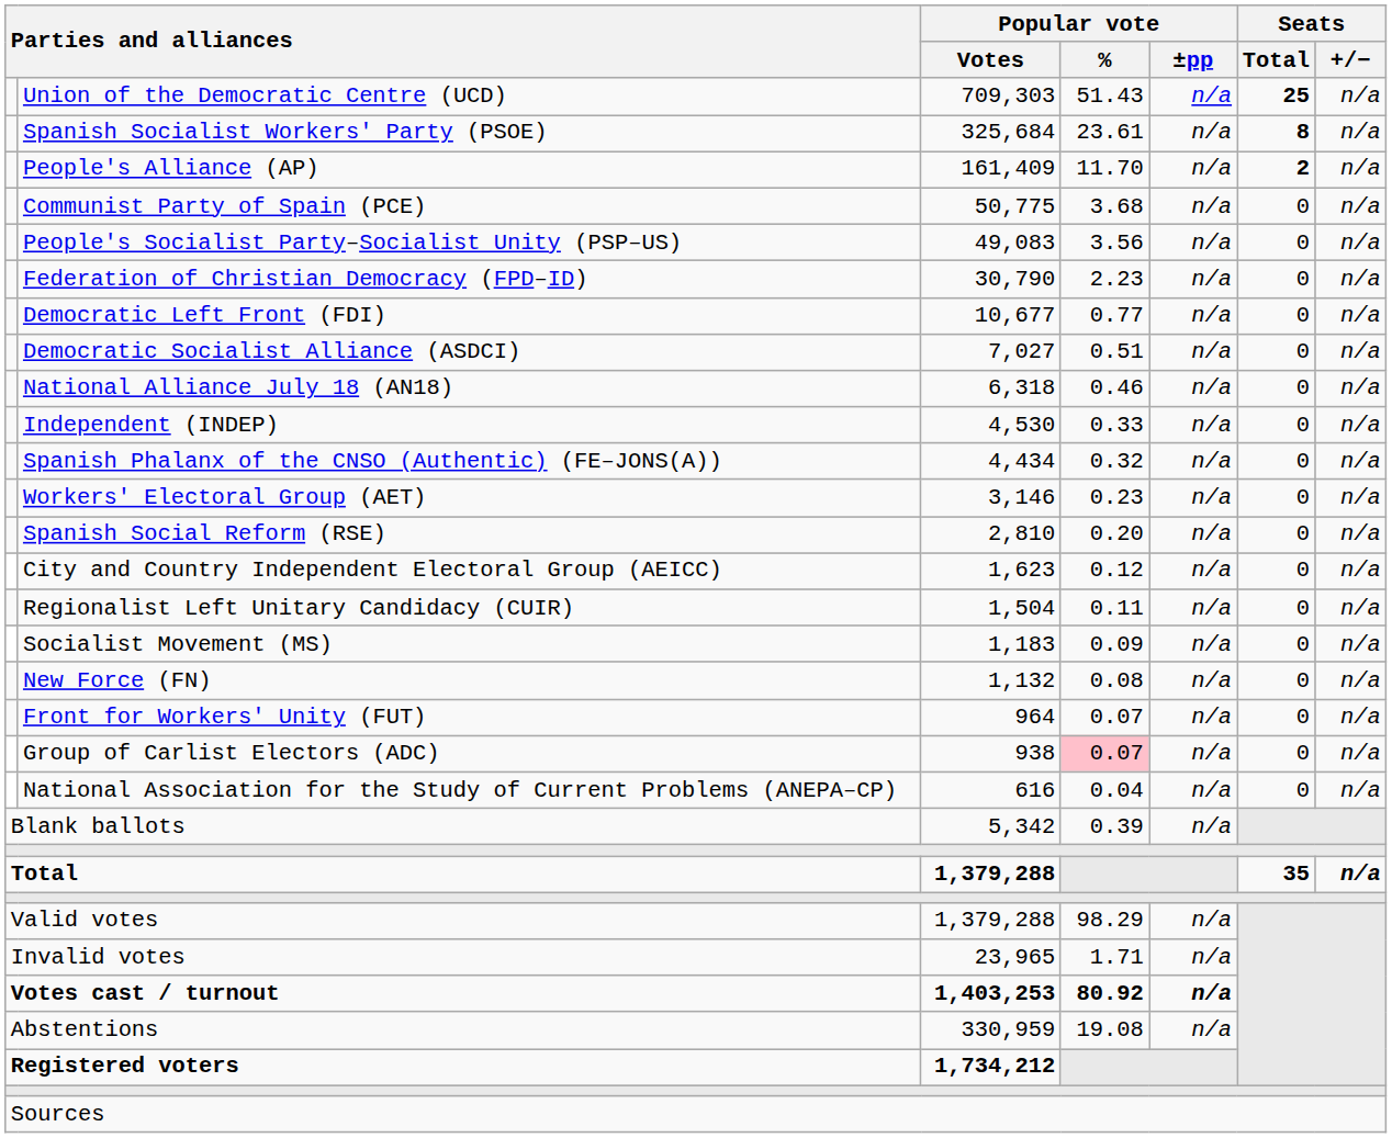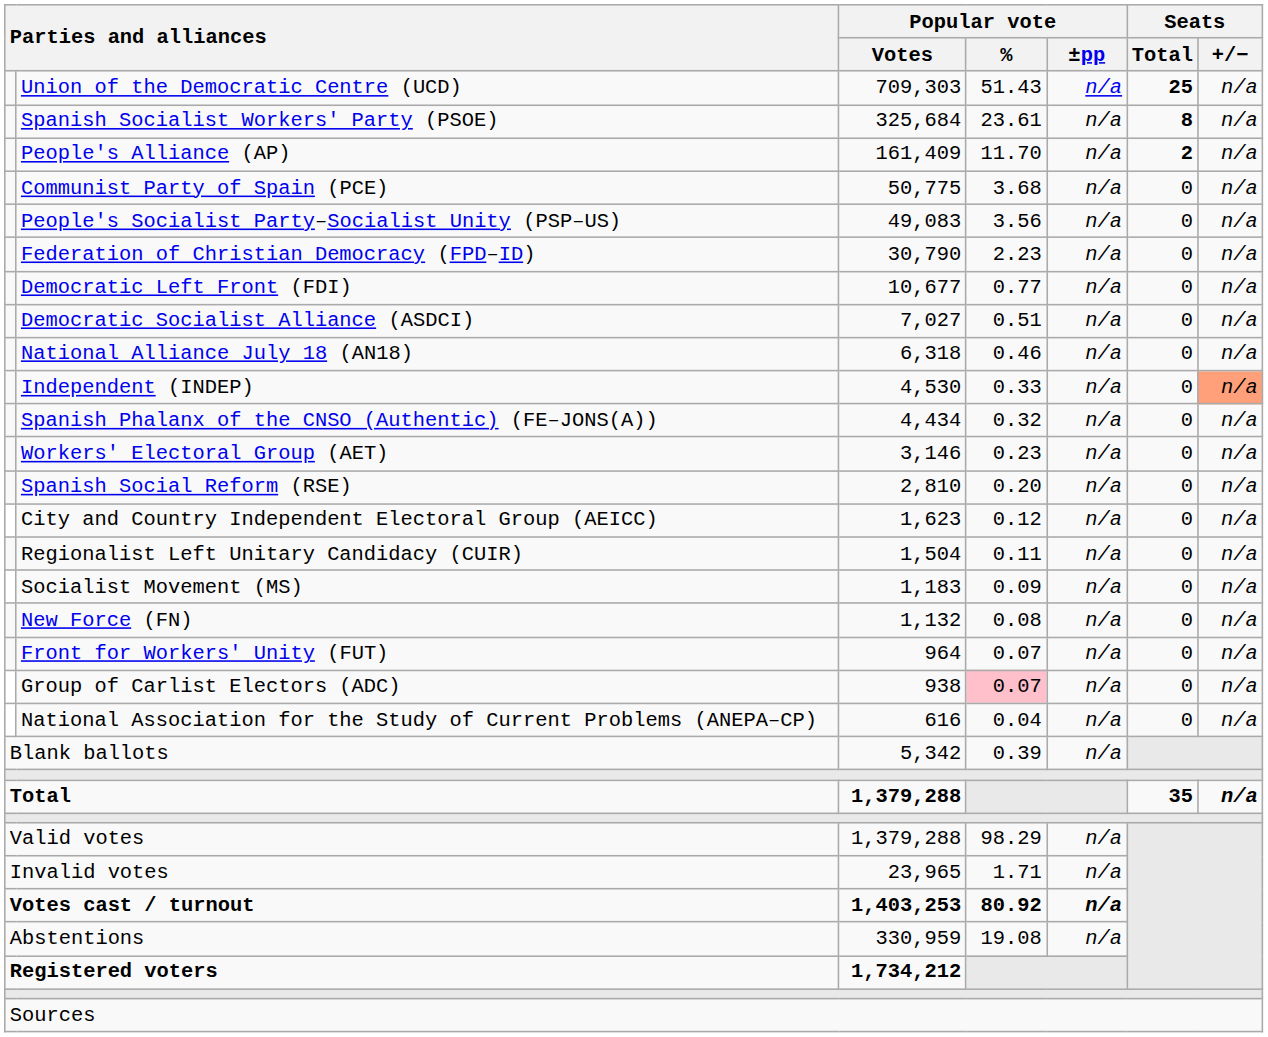Independent (INDEP) | Seats / +/−: no background -> lightsalmon background
